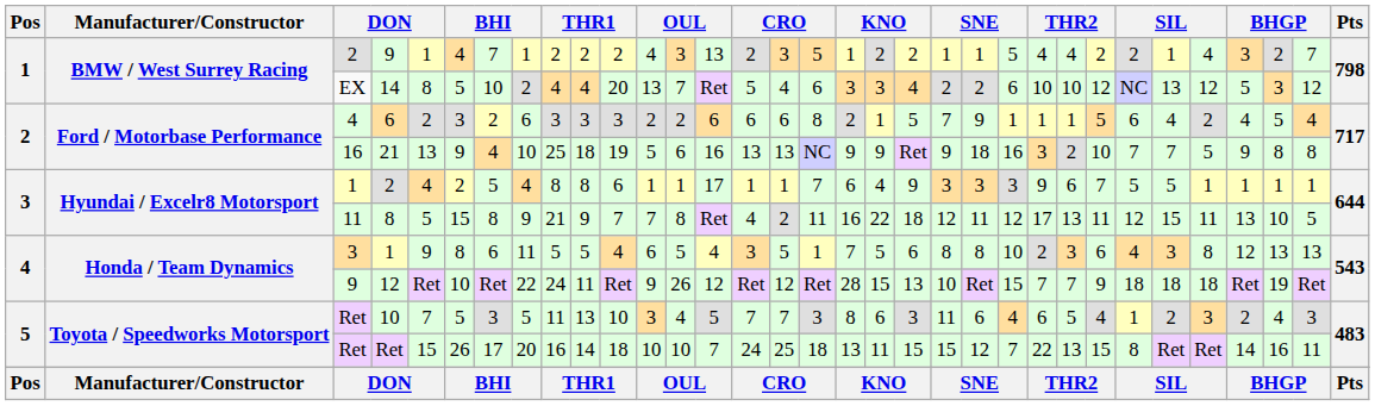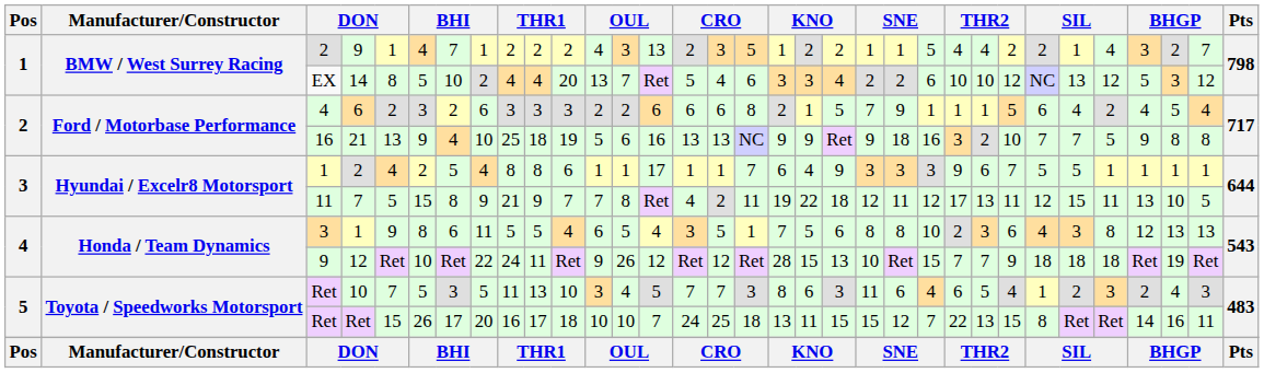row 7 | column 4: 8 -> 7
row 7 | column 18: 16 -> 19
row 11 | column 10: 14 -> 17
